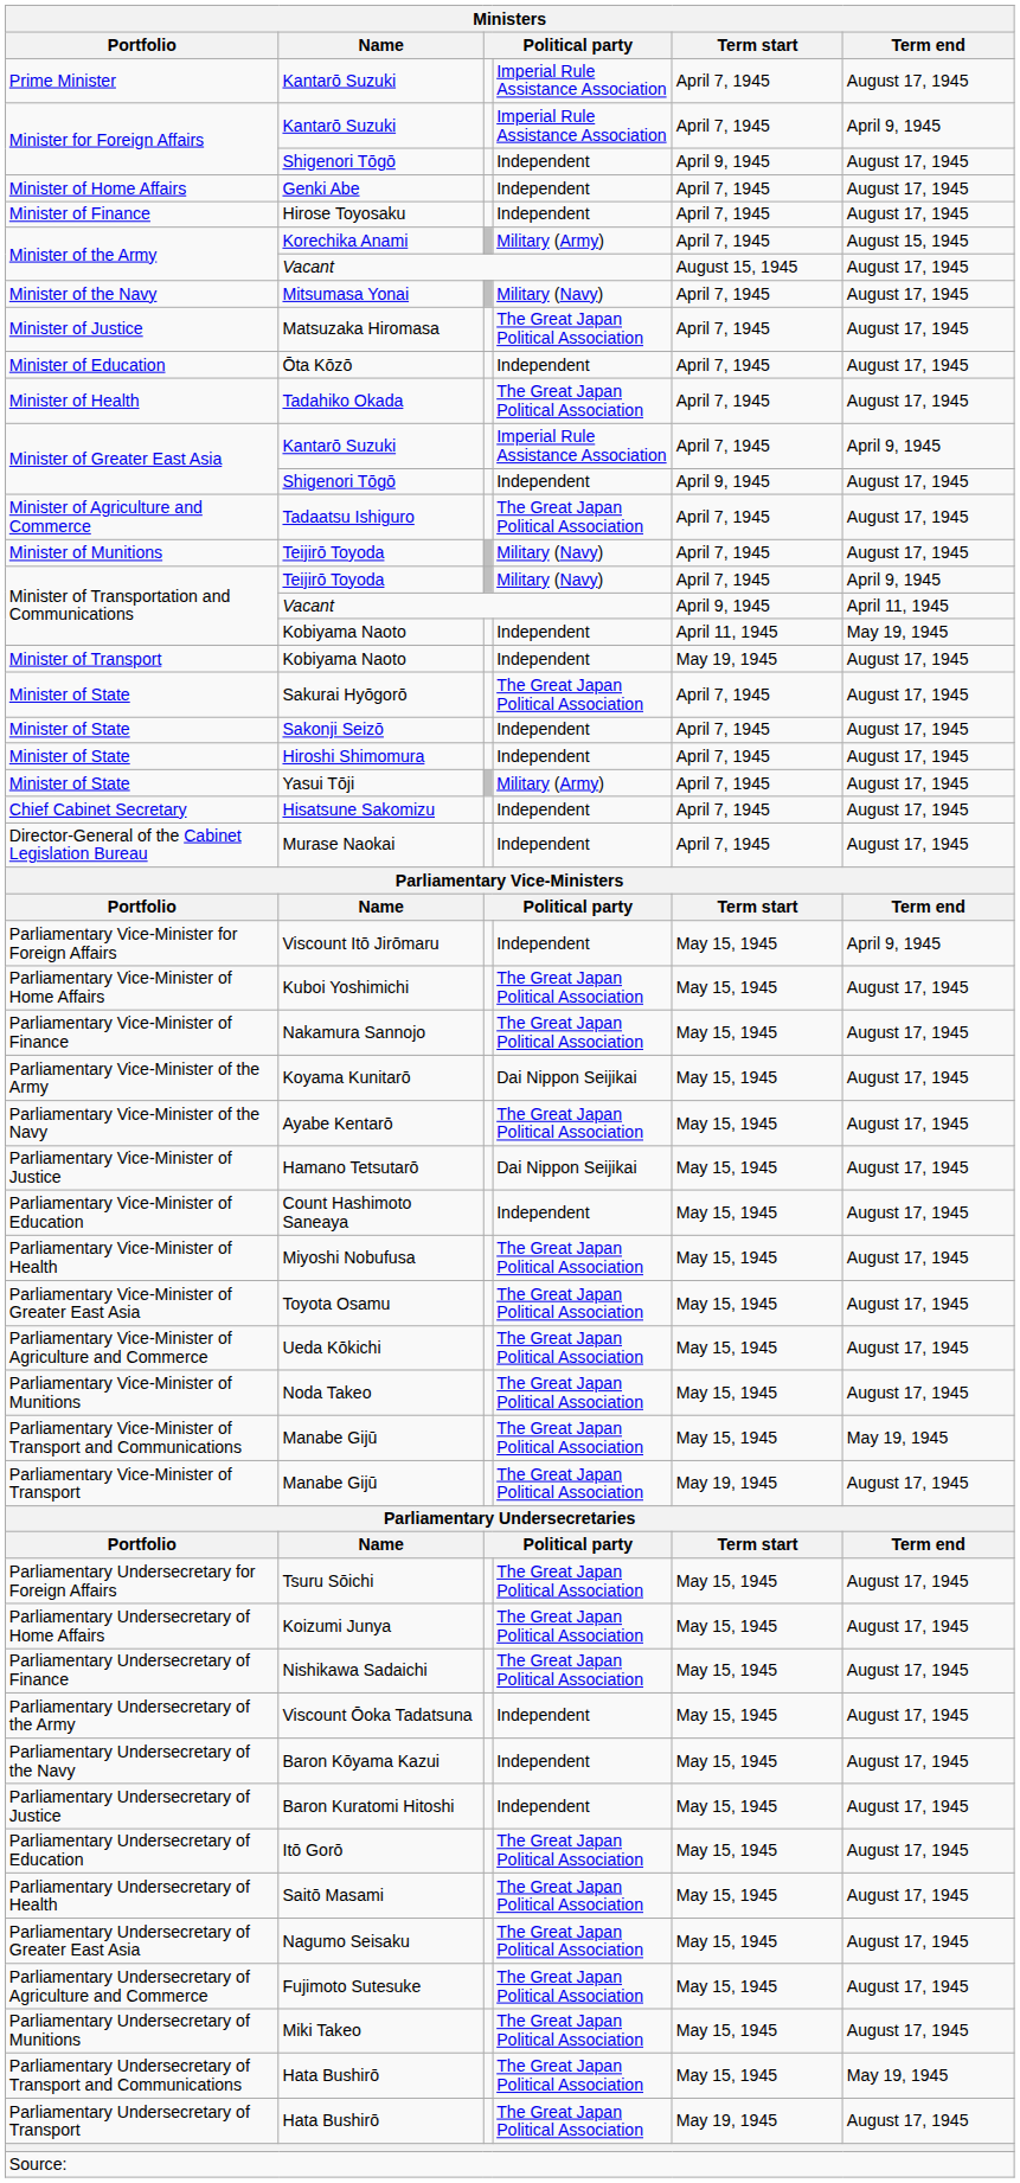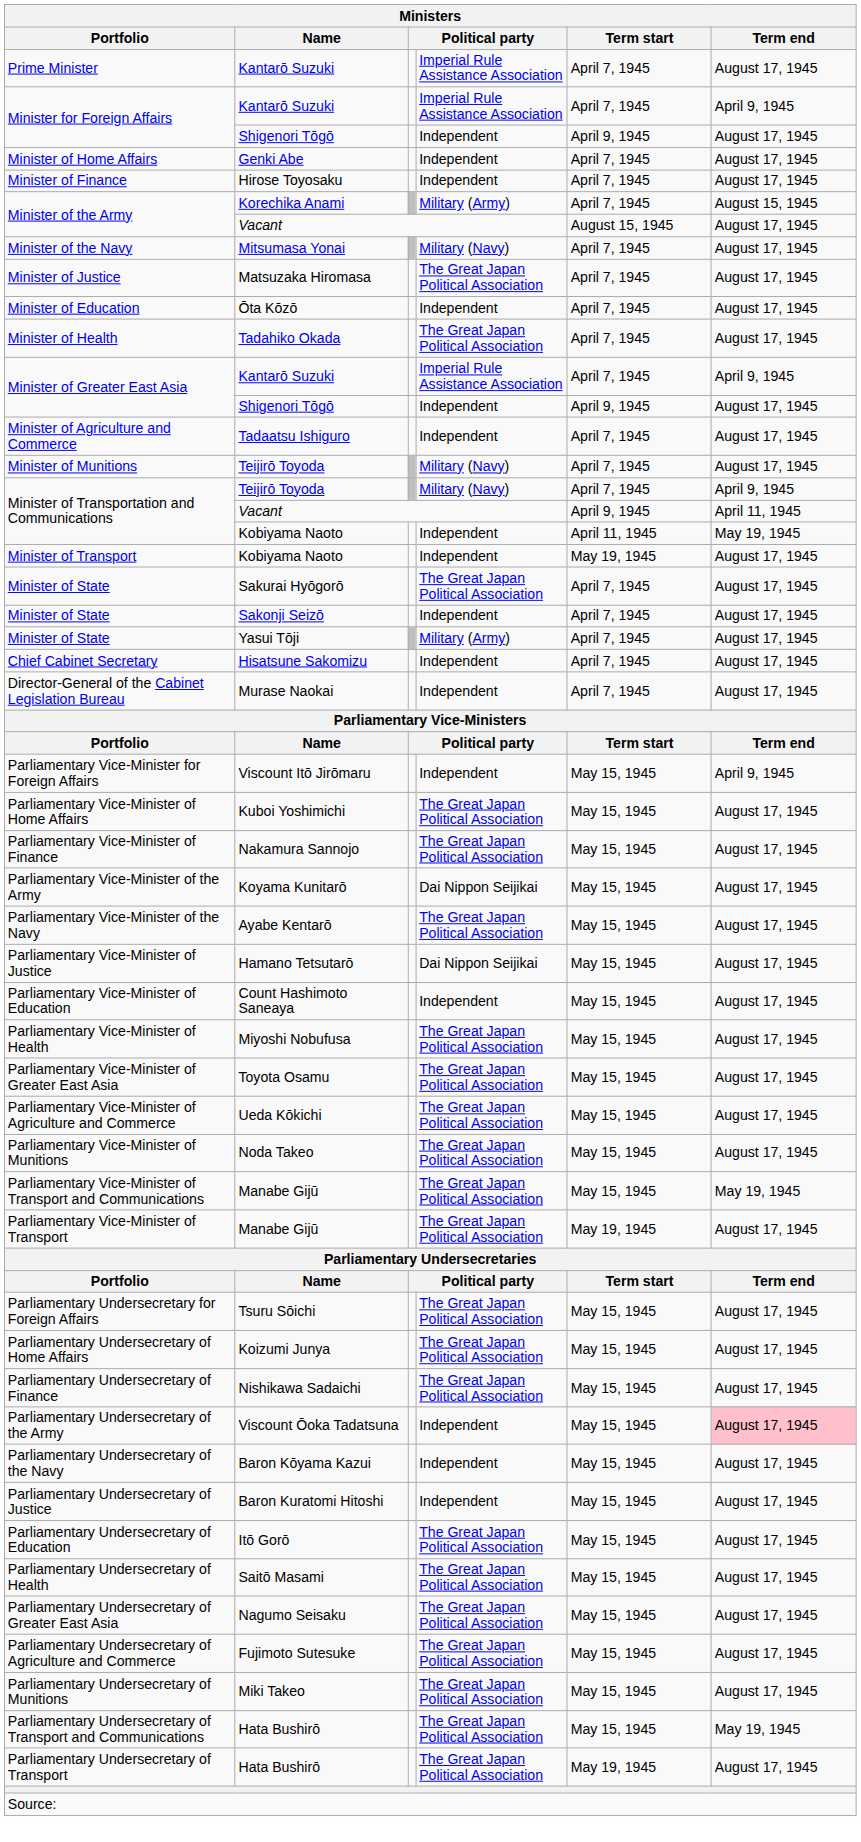Minister of Agriculture and Commerce | column 4: The Great Japan Political Association -> Independent
- row: Minister of State | Hiroshi Shimomura | Independent | April 7, 1945 | August 17, 1945
Parliamentary Undersecretary of the Army | Term end: no background -> pink background
